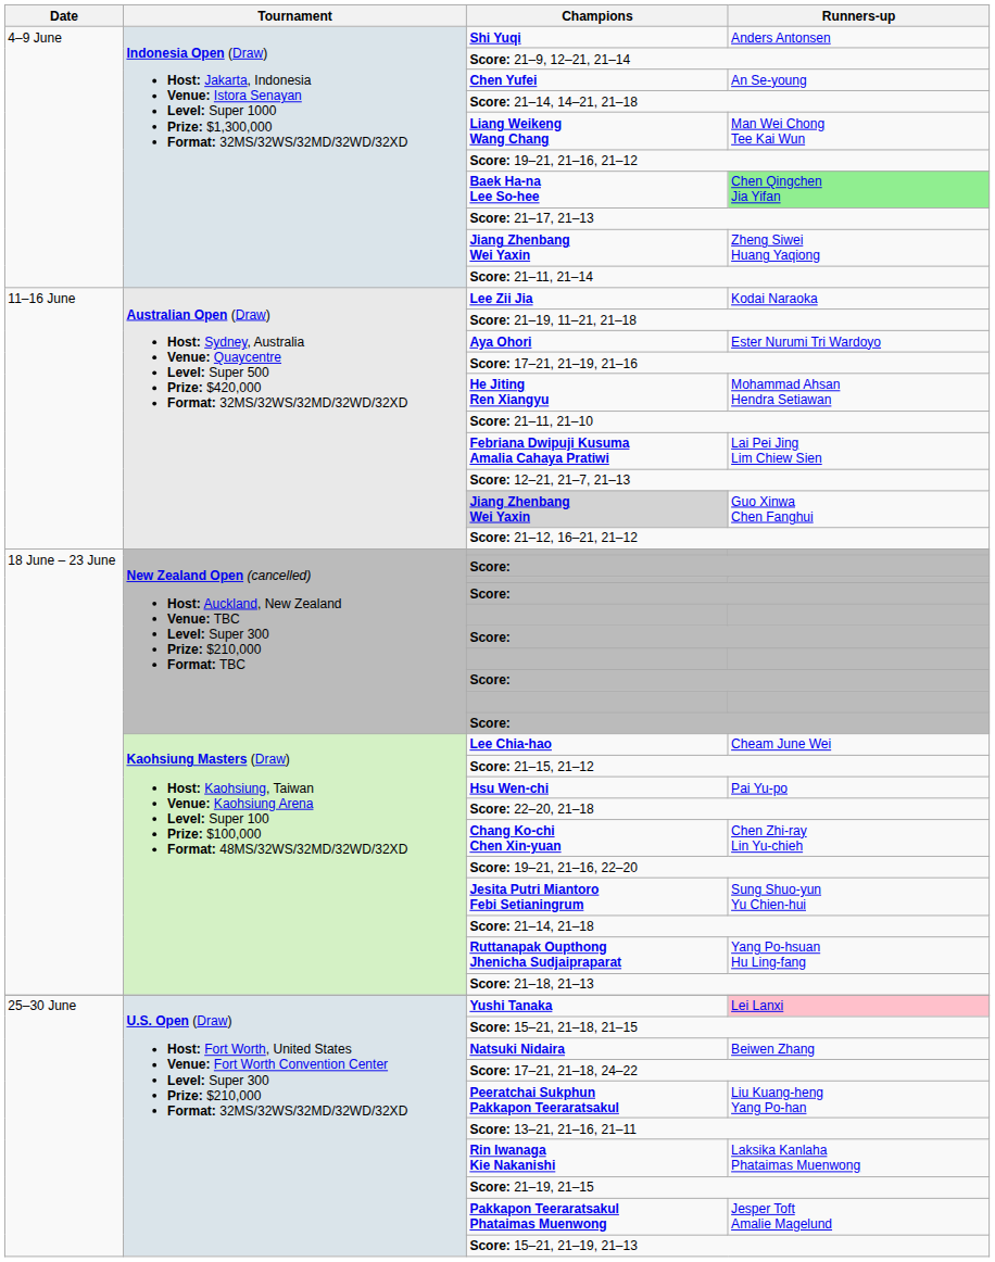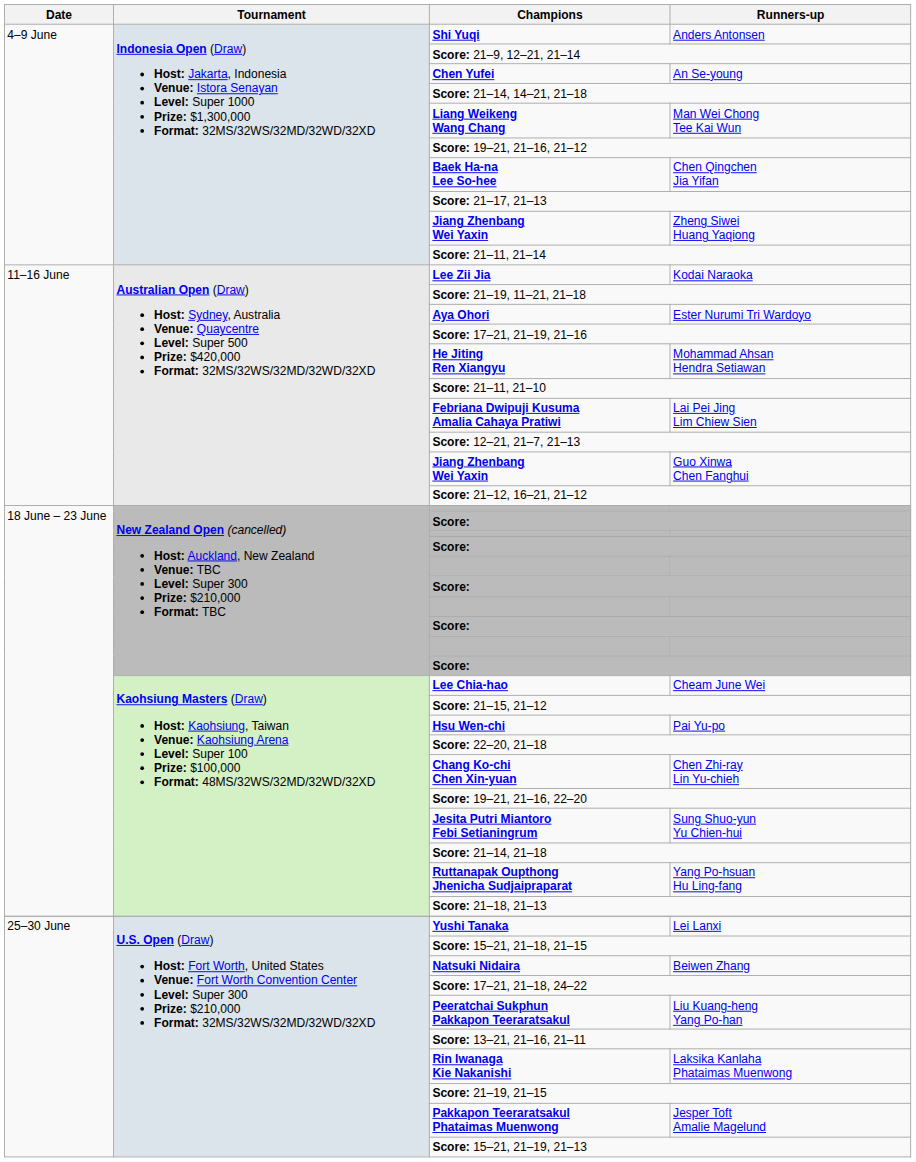Chen Qingchen Jia Yifan | Runners-up: lightgreen background -> no background
Guo Xinwa Chen Fanghui | Champions: lightgrey background -> no background
Lei Lanxi | Runners-up: pink background -> no background
